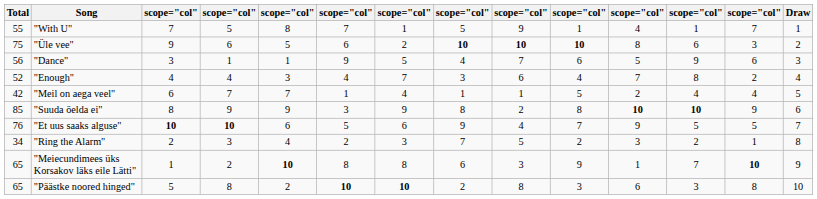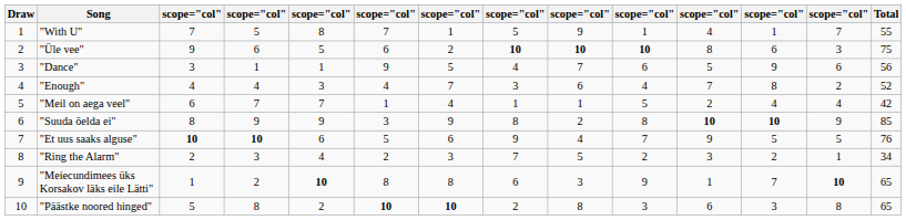columns swapped: Draw <-> Total
